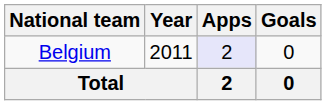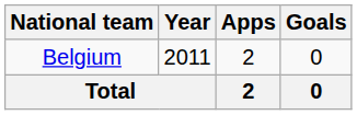Belgium | Apps: lavender background -> no background
